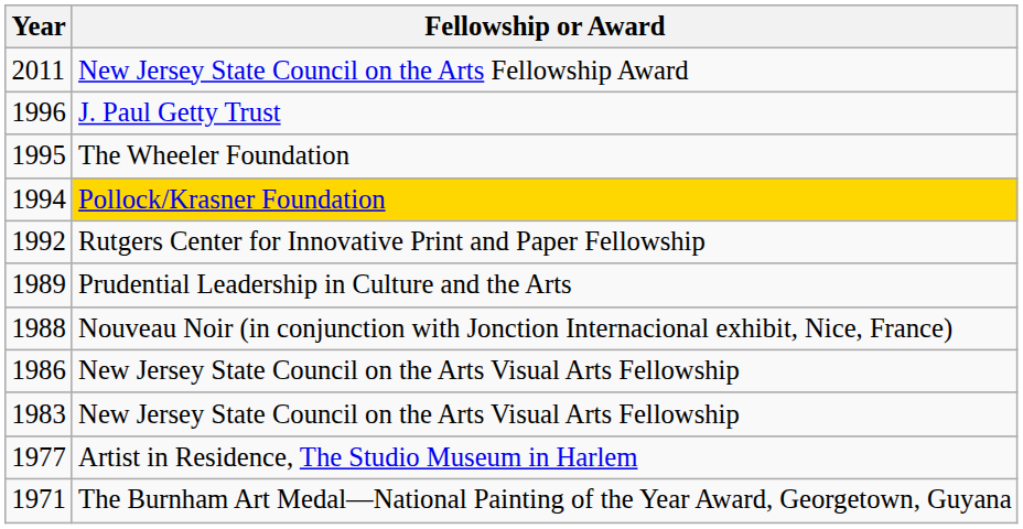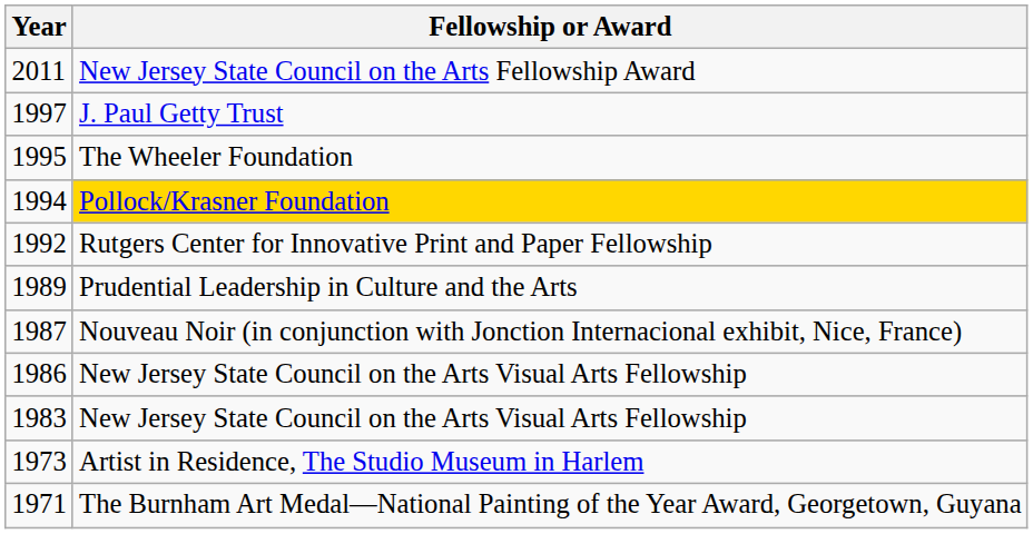row 3 | Year: 1996 -> 1997
row 8 | Year: 1988 -> 1987
row 11 | Year: 1977 -> 1973
